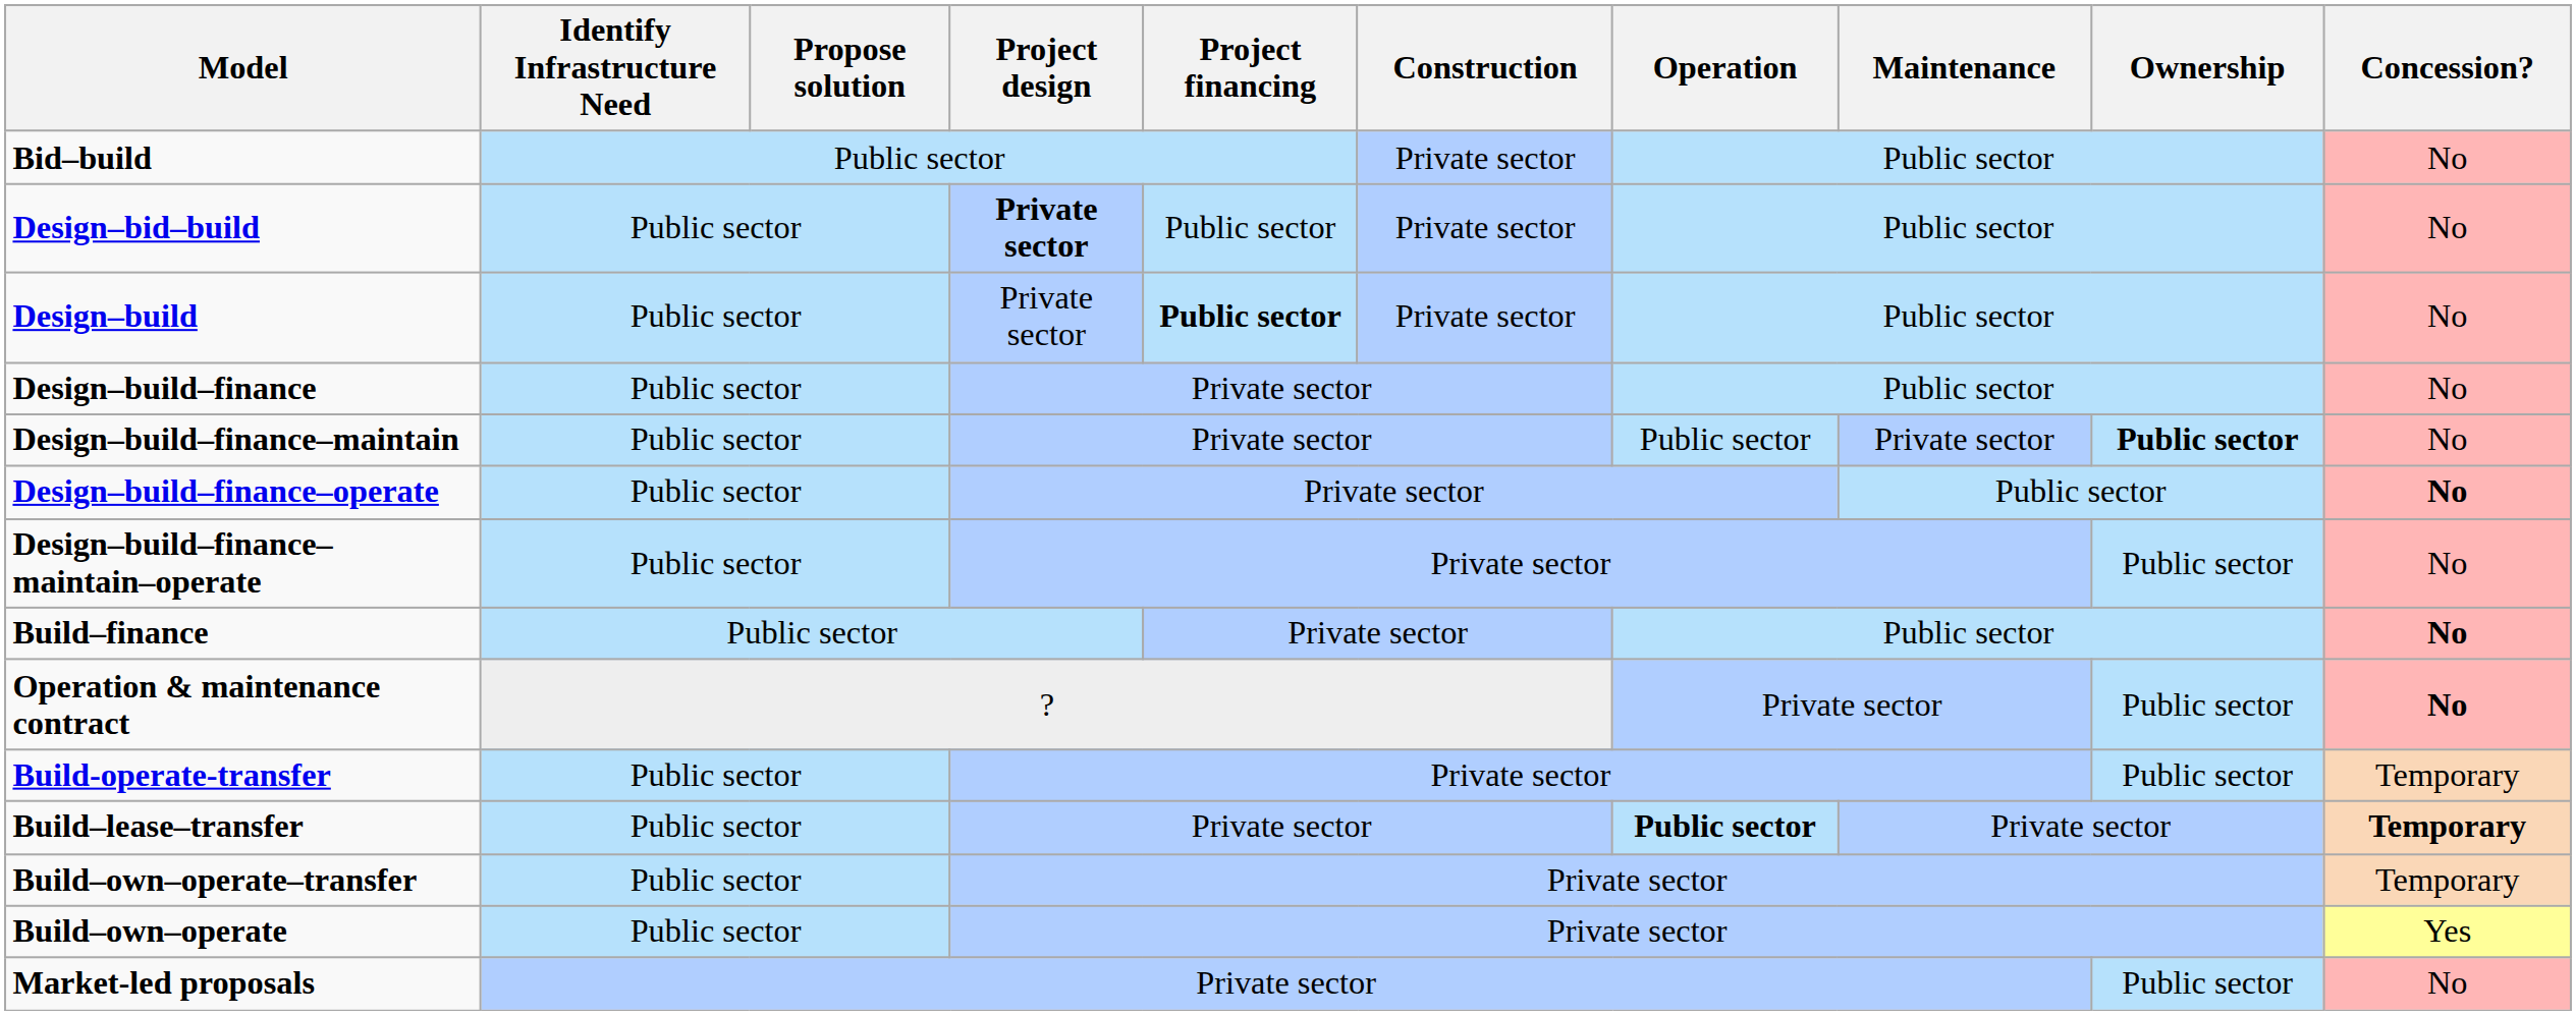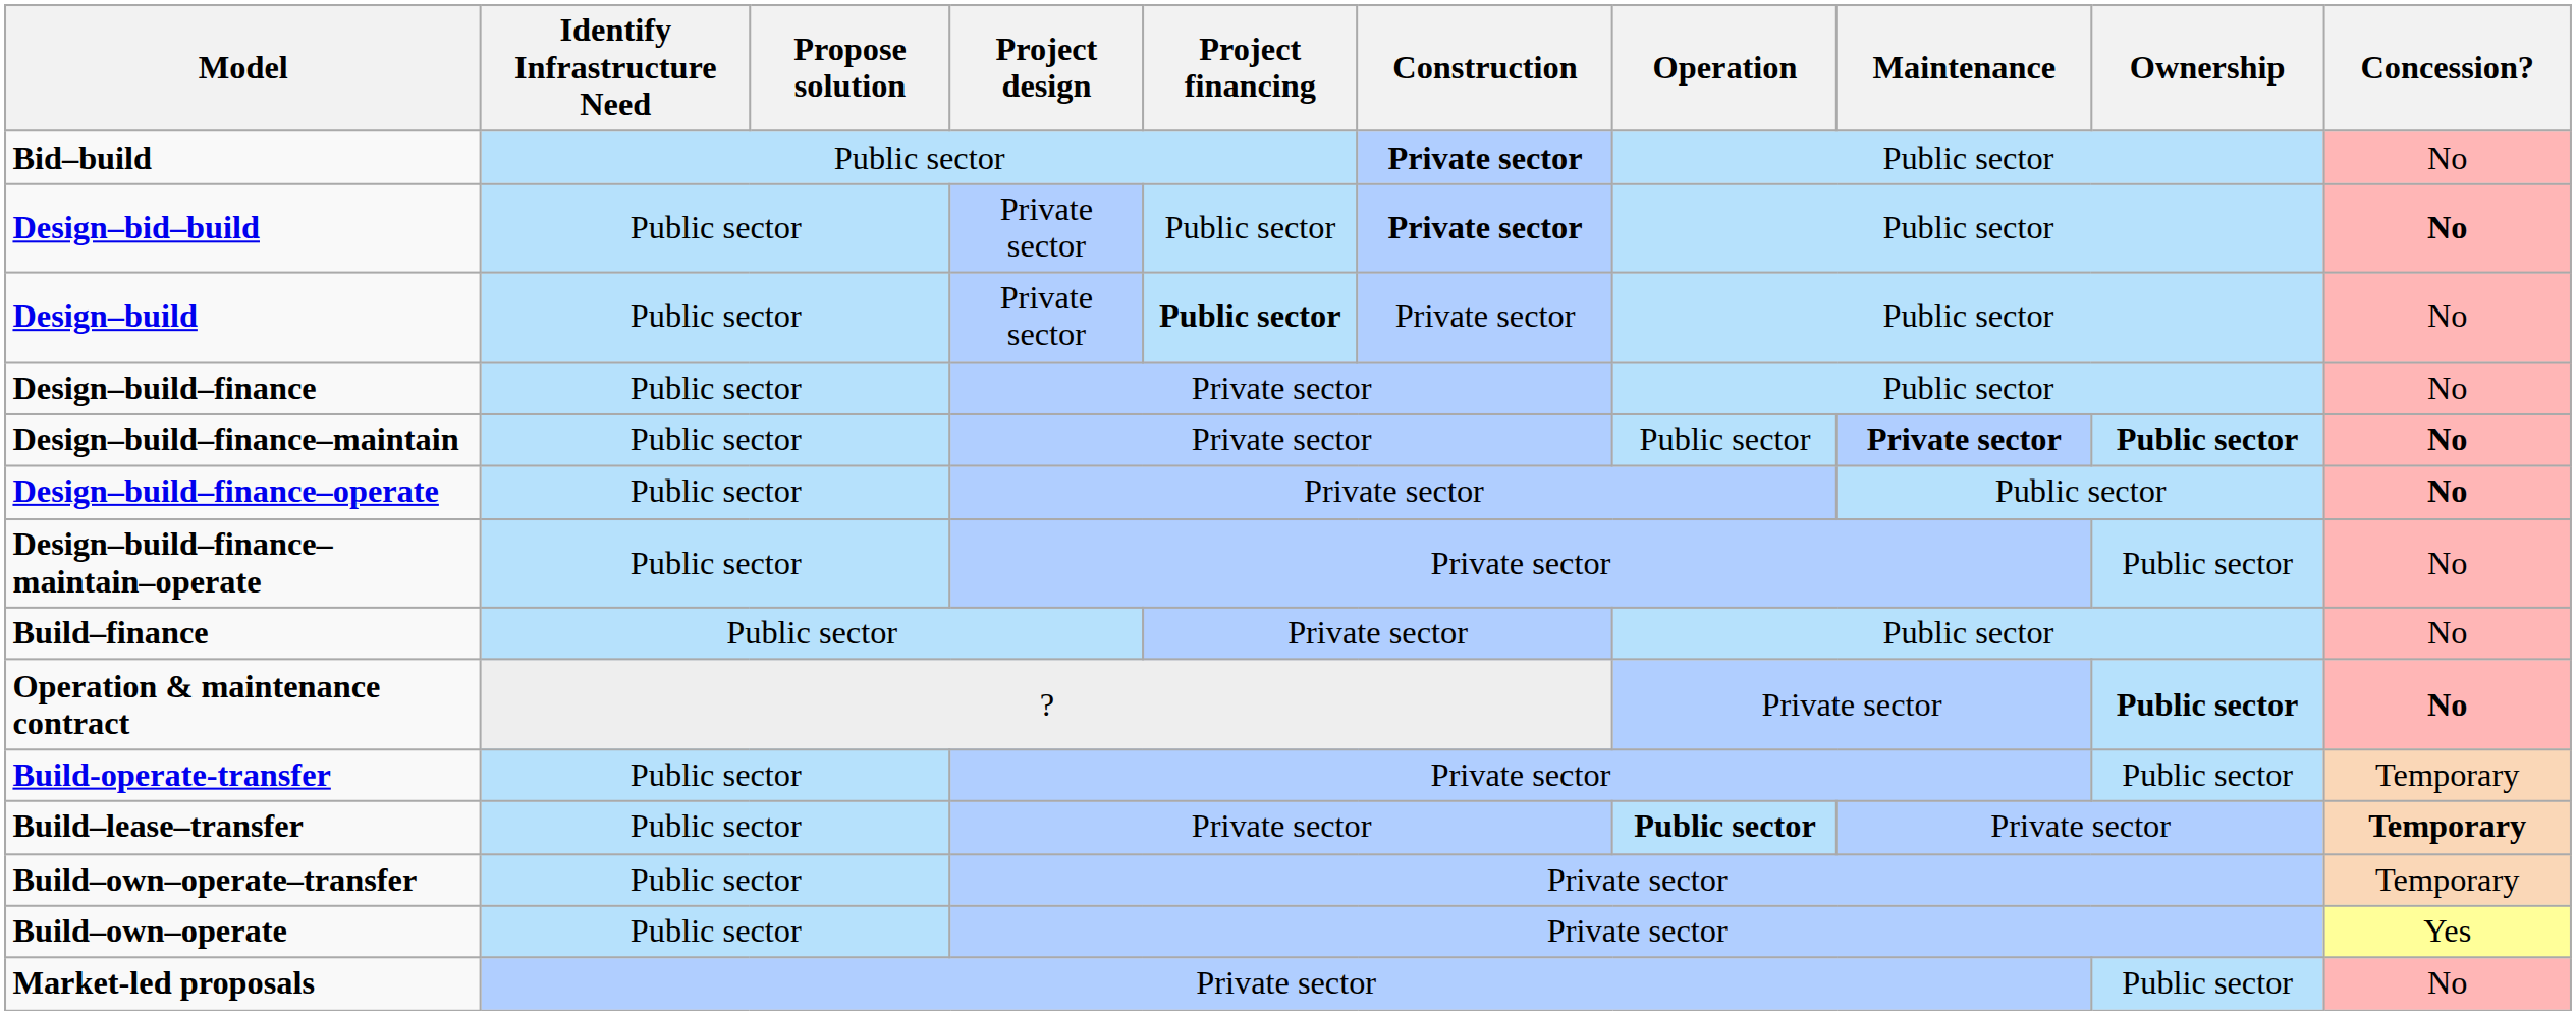Bid–build | Construction: normal -> bold
Design–bid–build | Project design: bold -> normal
Design–bid–build | Construction: normal -> bold
Design–bid–build | Concession?: normal -> bold
Design–build–finance–maintain | Maintenance: normal -> bold
Design–build–finance–maintain | Concession?: normal -> bold
Build–finance | Concession?: bold -> normal
Operation & maintenance contract | Ownership: normal -> bold
